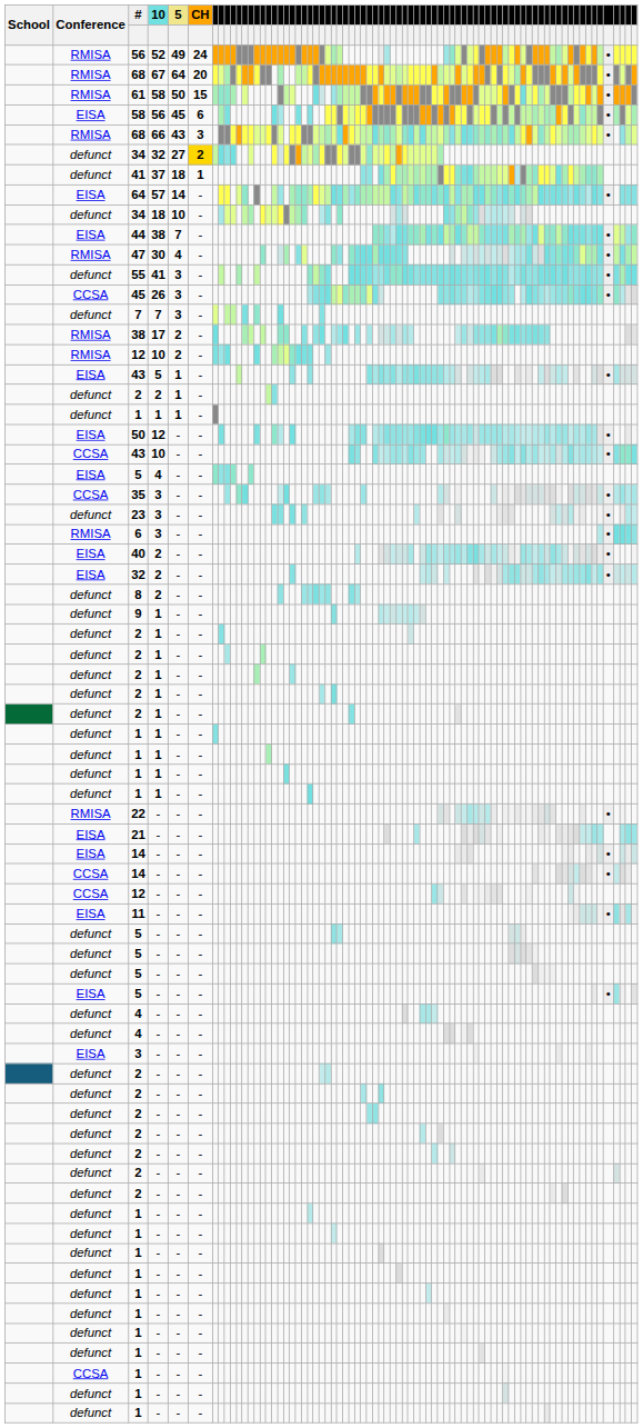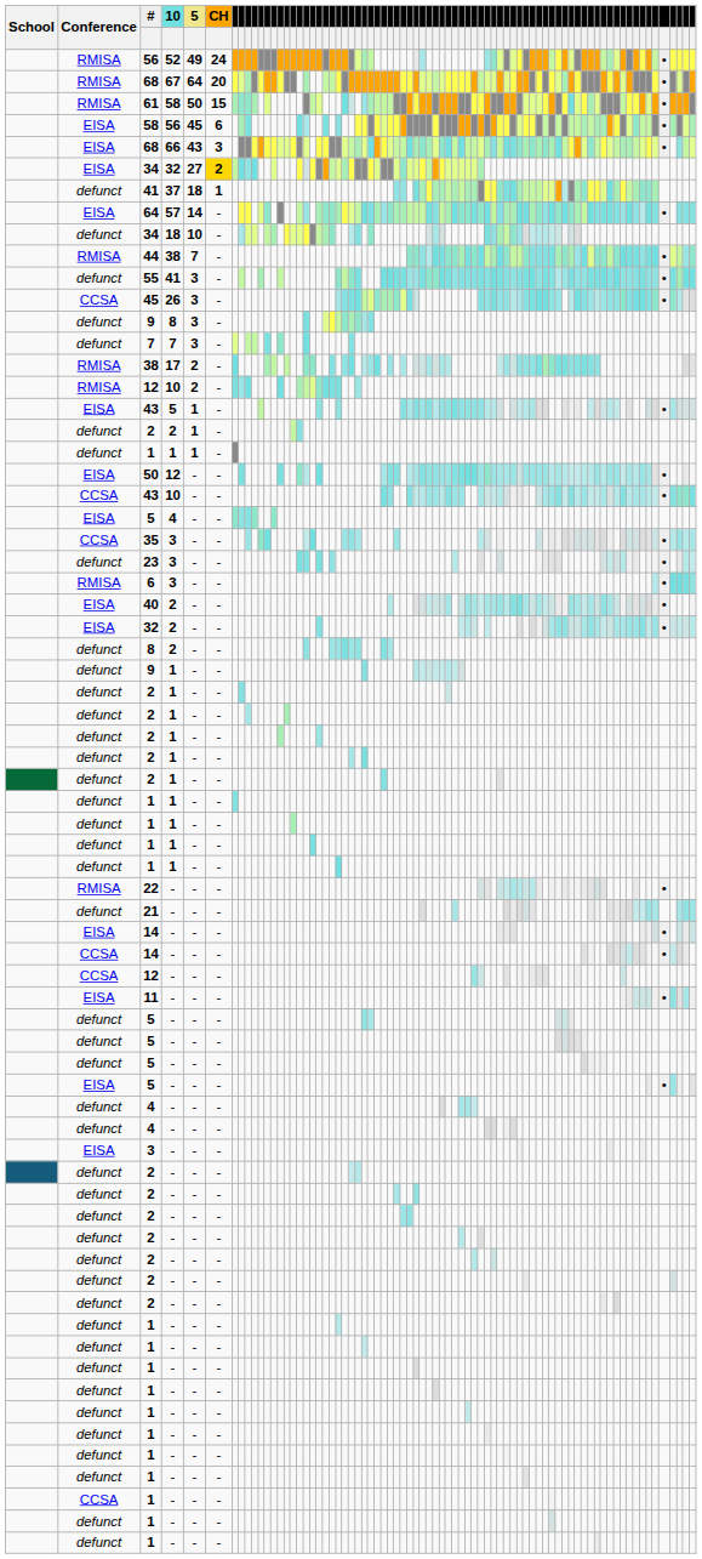68 / 66 | Conference: RMISA -> EISA
34 / 32 | Conference: defunct -> EISA
44 | Conference: EISA -> RMISA
- row: RMISA | 47 | 30 | 4 | - | •
+ row: defunct | 9 | 8 | 3 | -
21 | Conference: EISA -> defunct
